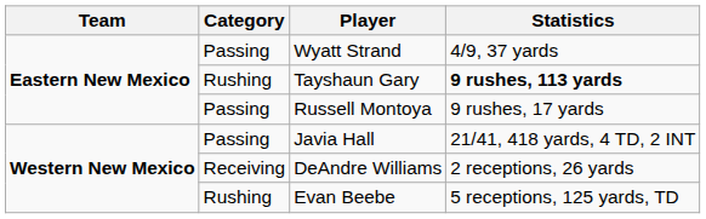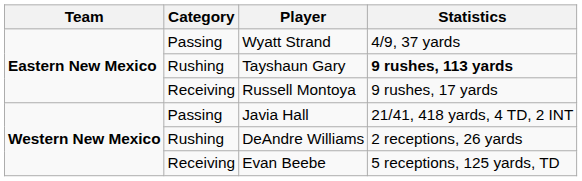Russell Montoya | Category: Passing -> Receiving
DeAndre Williams | Category: Receiving -> Rushing
Evan Beebe | Category: Rushing -> Receiving
